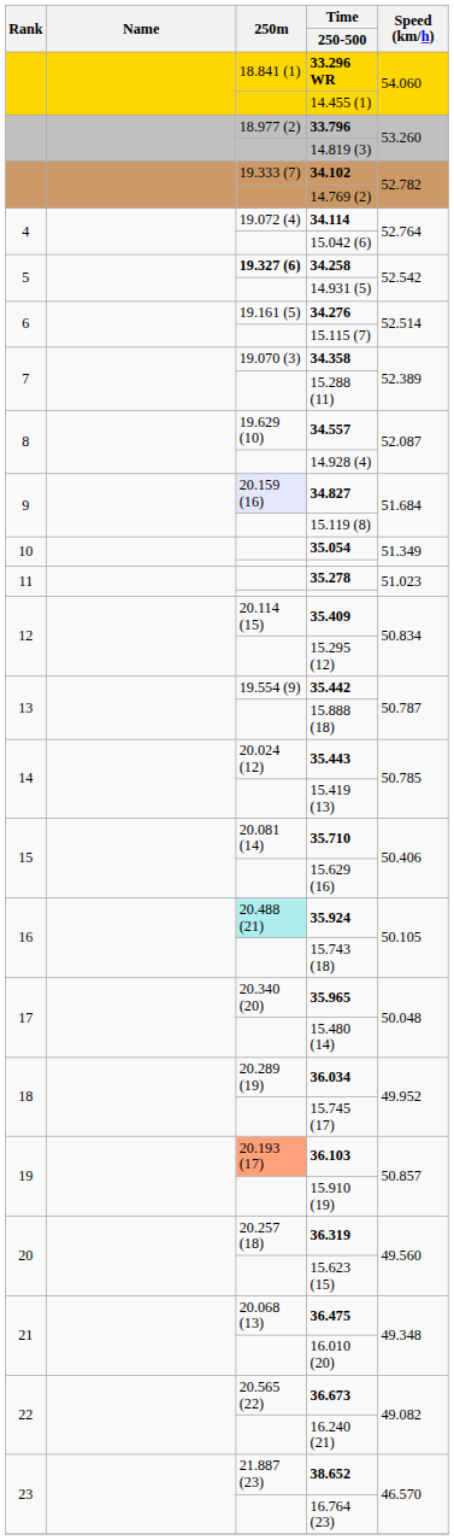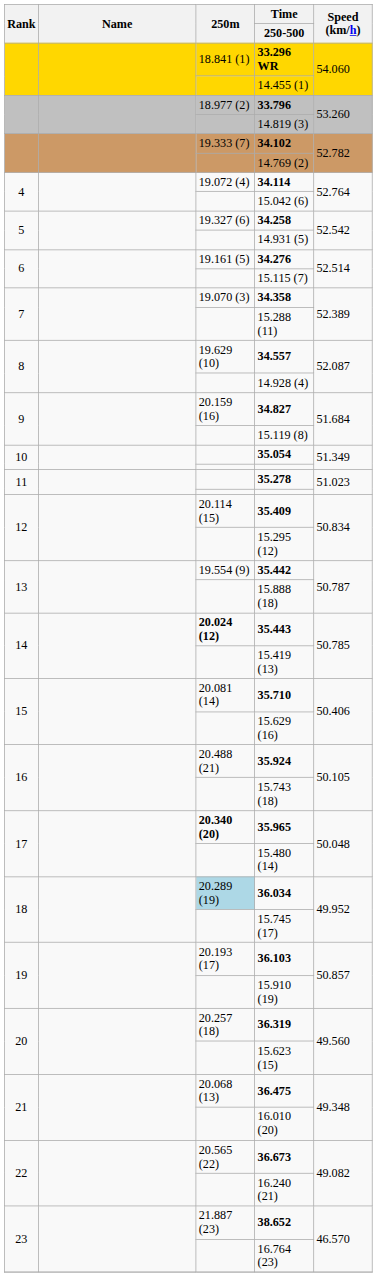34.258 | 250m: bold -> normal
34.827 | 250m: lavender background -> no background
35.443 | 250m: normal -> bold
35.924 | 250m: paleturquoise background -> no background
35.965 | 250m: normal -> bold
36.034 | 250m: no background -> lightblue background
36.103 | 250m: lightsalmon background -> no background
